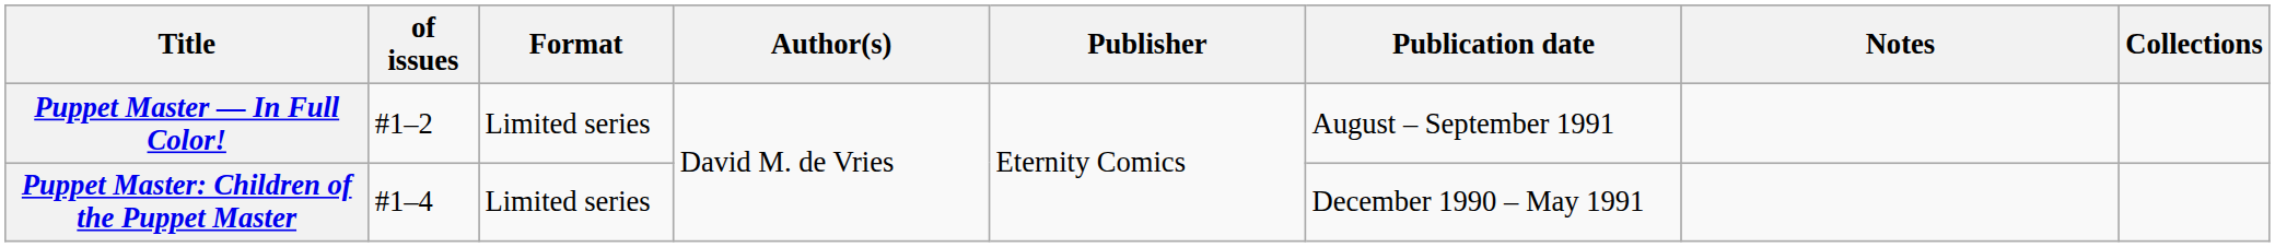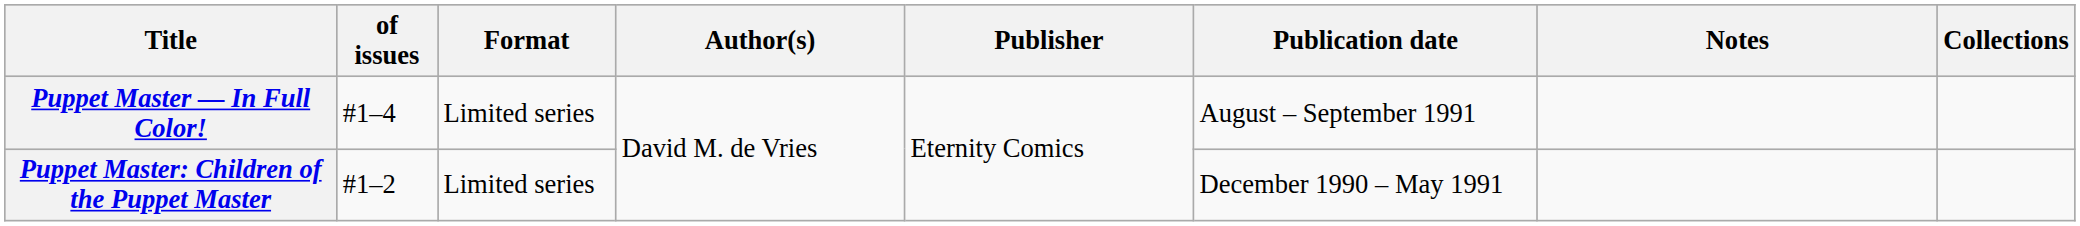Puppet Master — In Full Color! | of issues: #1–2 -> #1–4
Puppet Master: Children of the Puppet Master | of issues: #1–4 -> #1–2
